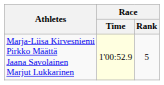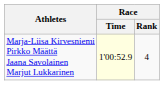row 3 | Race / Rank: 5 -> 4
